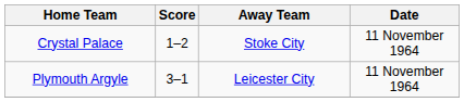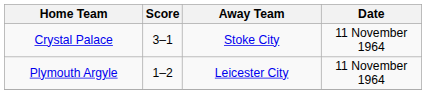Crystal Palace | Score: 1–2 -> 3–1
Plymouth Argyle | Score: 3–1 -> 1–2
